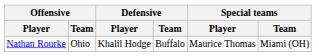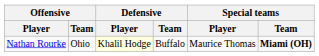Nathan Rourke | Defensive / Player: no background -> lightyellow background
Nathan Rourke | Special teams / Team: normal -> bold
